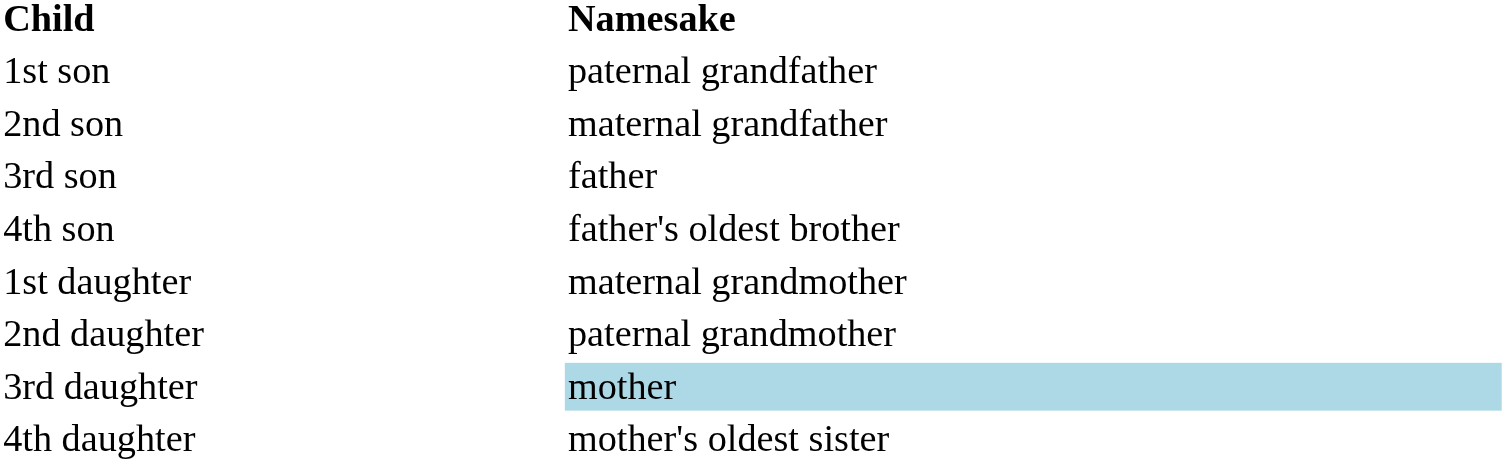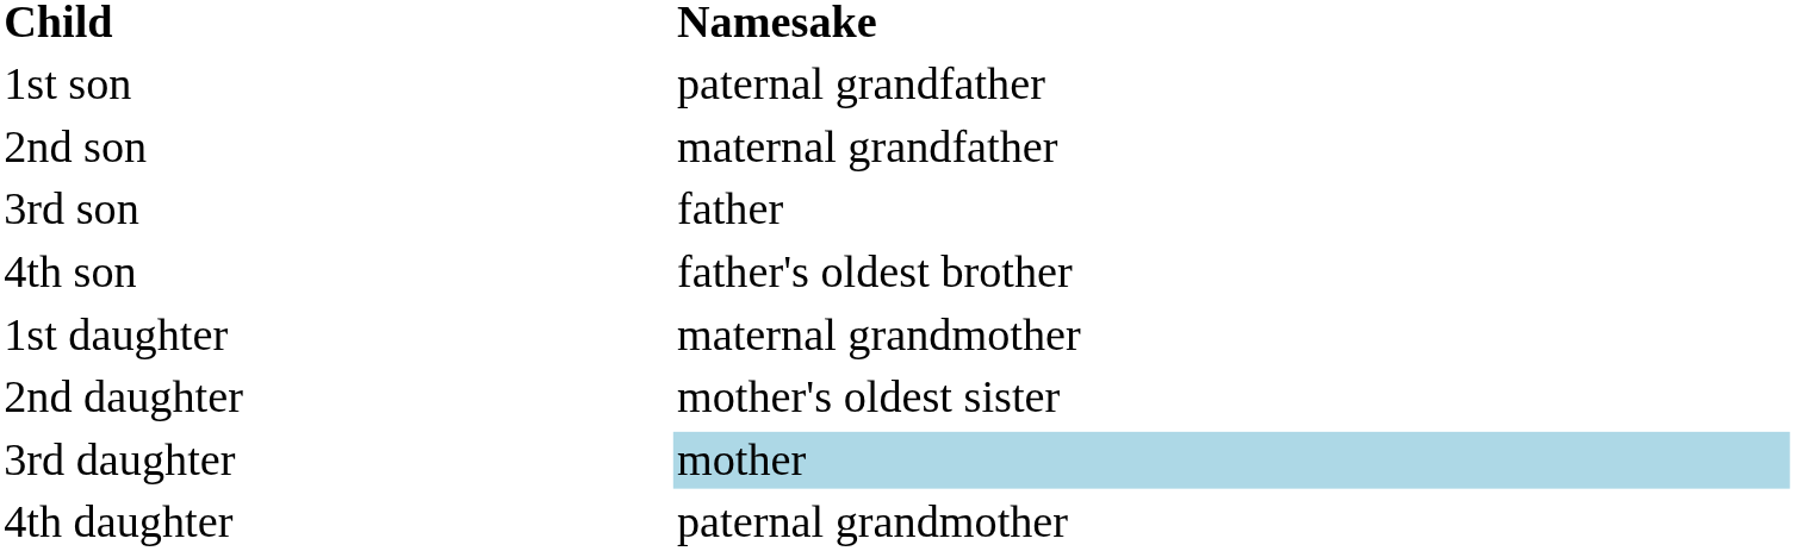2nd daughter | Namesake: paternal grandmother -> mother's oldest sister
4th daughter | Namesake: mother's oldest sister -> paternal grandmother
